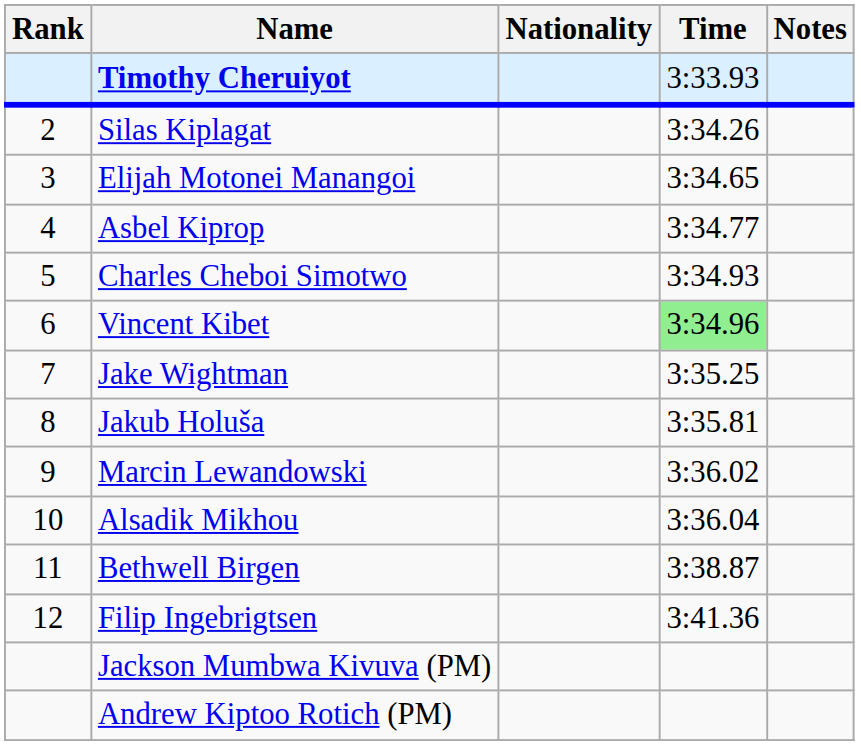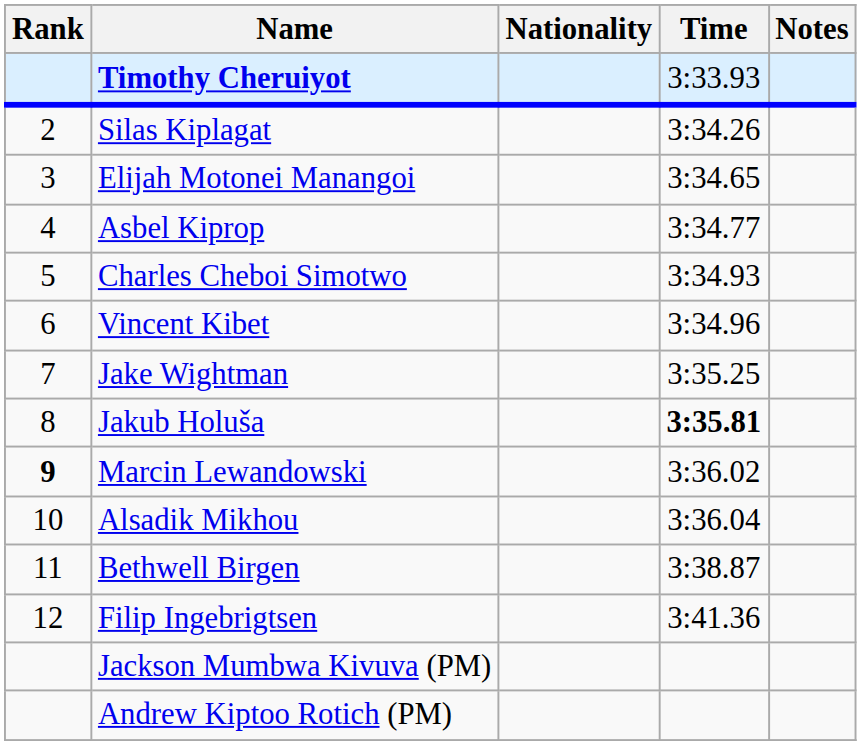Vincent Kibet | Time: lightgreen background -> no background
Jakub Holuša | Time: normal -> bold
Marcin Lewandowski | Rank: normal -> bold
